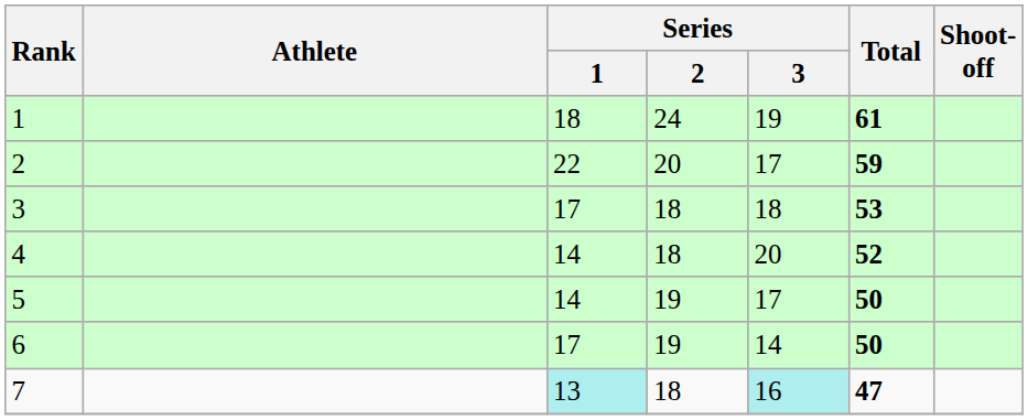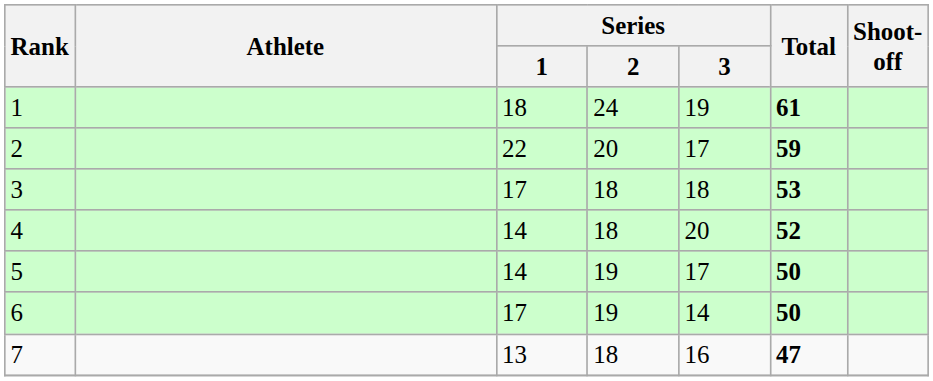7 | Series / 1: paleturquoise background -> no background
7 | Series / 3: paleturquoise background -> no background
